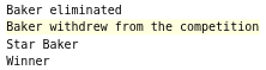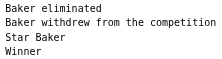row 2 | column 1: lightyellow background -> no background
